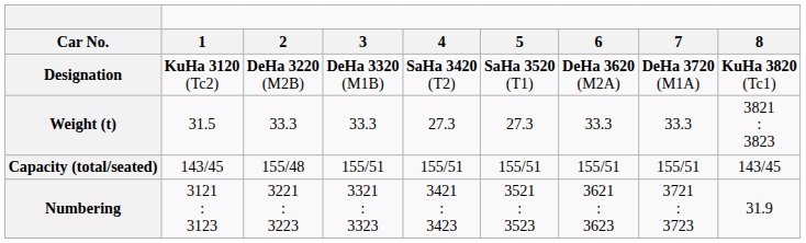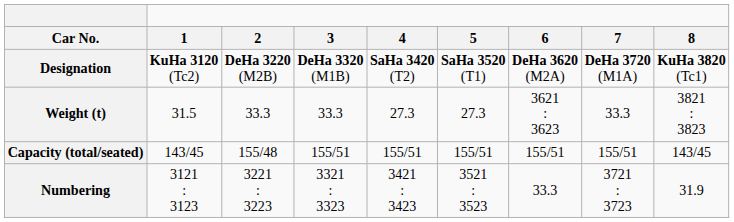Weight (t) | column 7: 33.3 -> 3621 : 3623
Numbering | column 7: 3621 : 3623 -> 33.3
